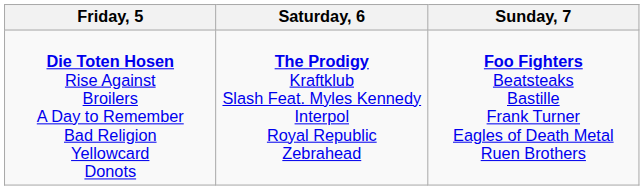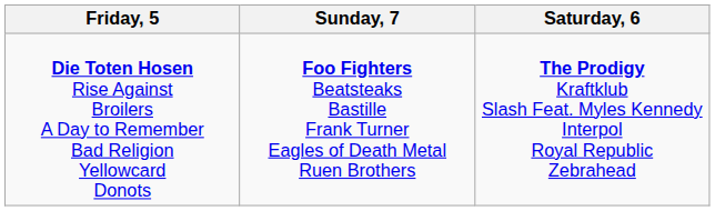columns swapped: Saturday, 6 <-> Sunday, 7
